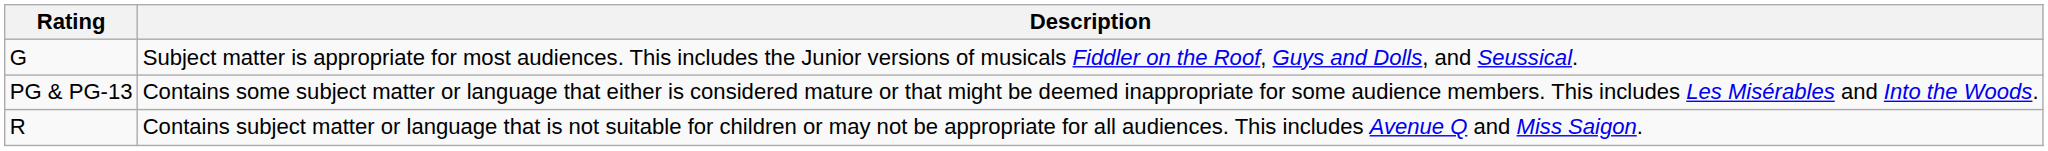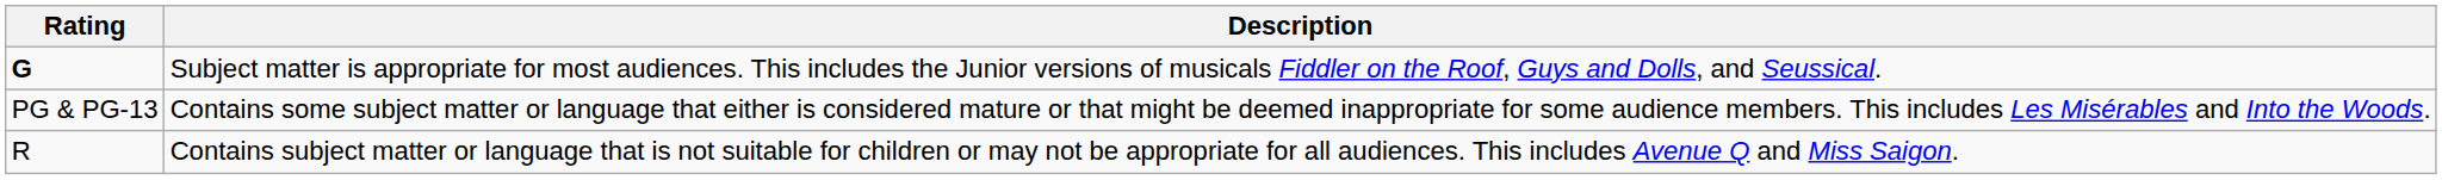row 2 | Rating: normal -> bold
